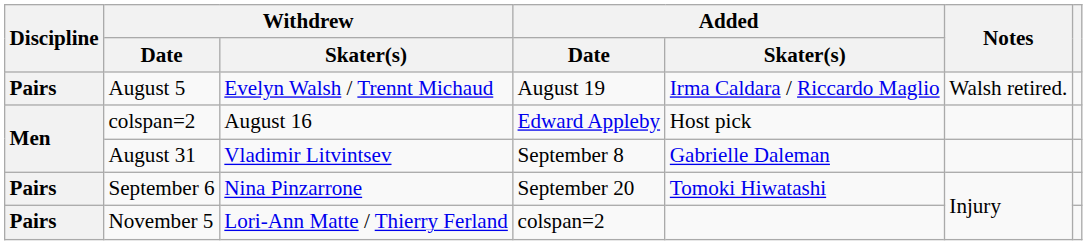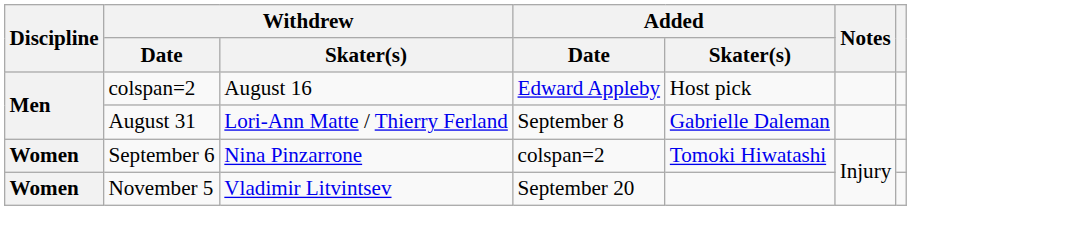- row: Pairs | August 5 | Evelyn Walsh / Trennt Michaud | August 19 | Irma Caldara / Riccardo Maglio | Walsh retired.
August 31 | Withdrew / Skater(s): Vladimir Litvintsev -> Lori-Ann Matte / Thierry Ferland
September 6 | Discipline: Pairs -> Women
September 6 | Added / Date: September 20 -> colspan=2
November 5 | Discipline: Pairs -> Women
November 5 | Withdrew / Skater(s): Lori-Ann Matte / Thierry Ferland -> Vladimir Litvintsev
November 5 | Added / Date: colspan=2 -> September 20
